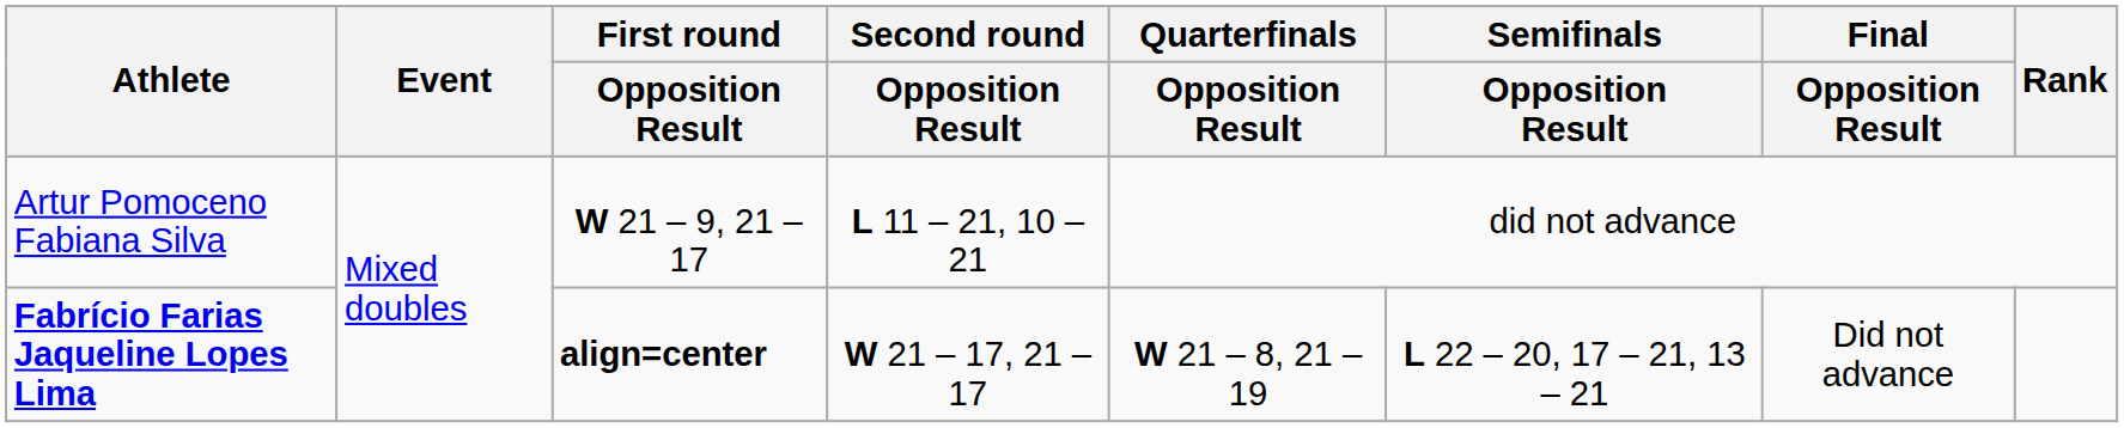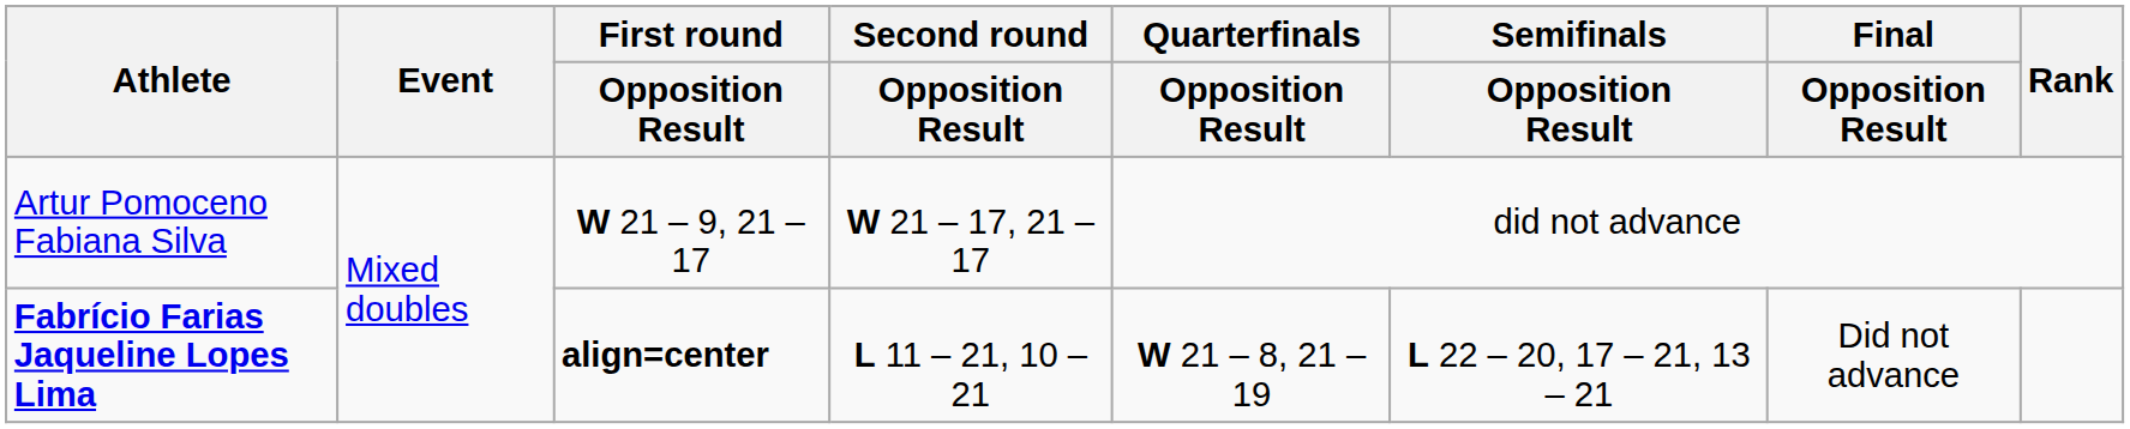Artur Pomoceno Fabiana Silva | Second round / Opposition Result: L 11 – 21, 10 – 21 -> W 21 – 17, 21 – 17
Fabrício Farias Jaqueline Lopes Lima | Second round / Opposition Result: W 21 – 17, 21 – 17 -> L 11 – 21, 10 – 21
